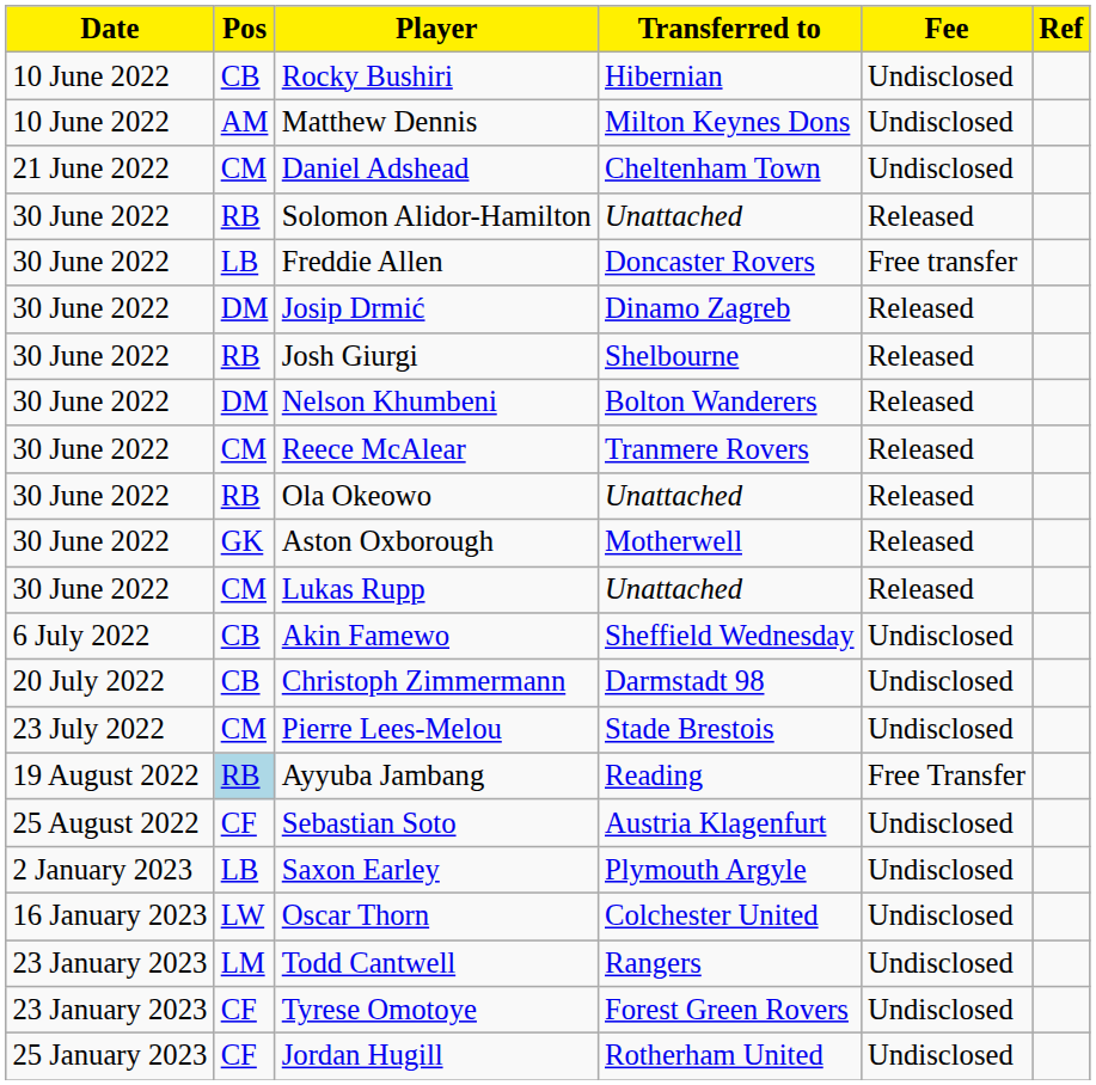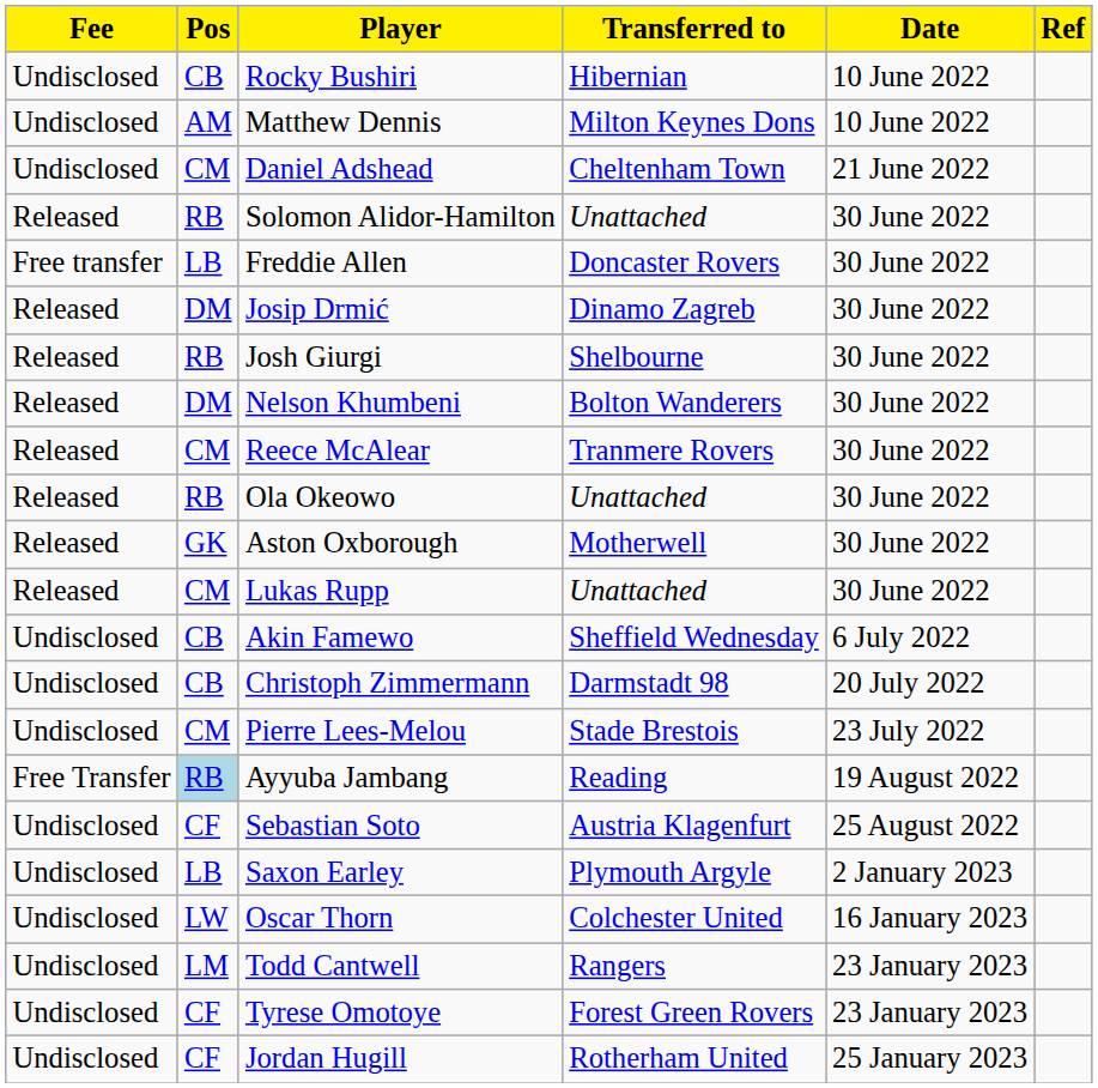columns swapped: Date <-> Fee
